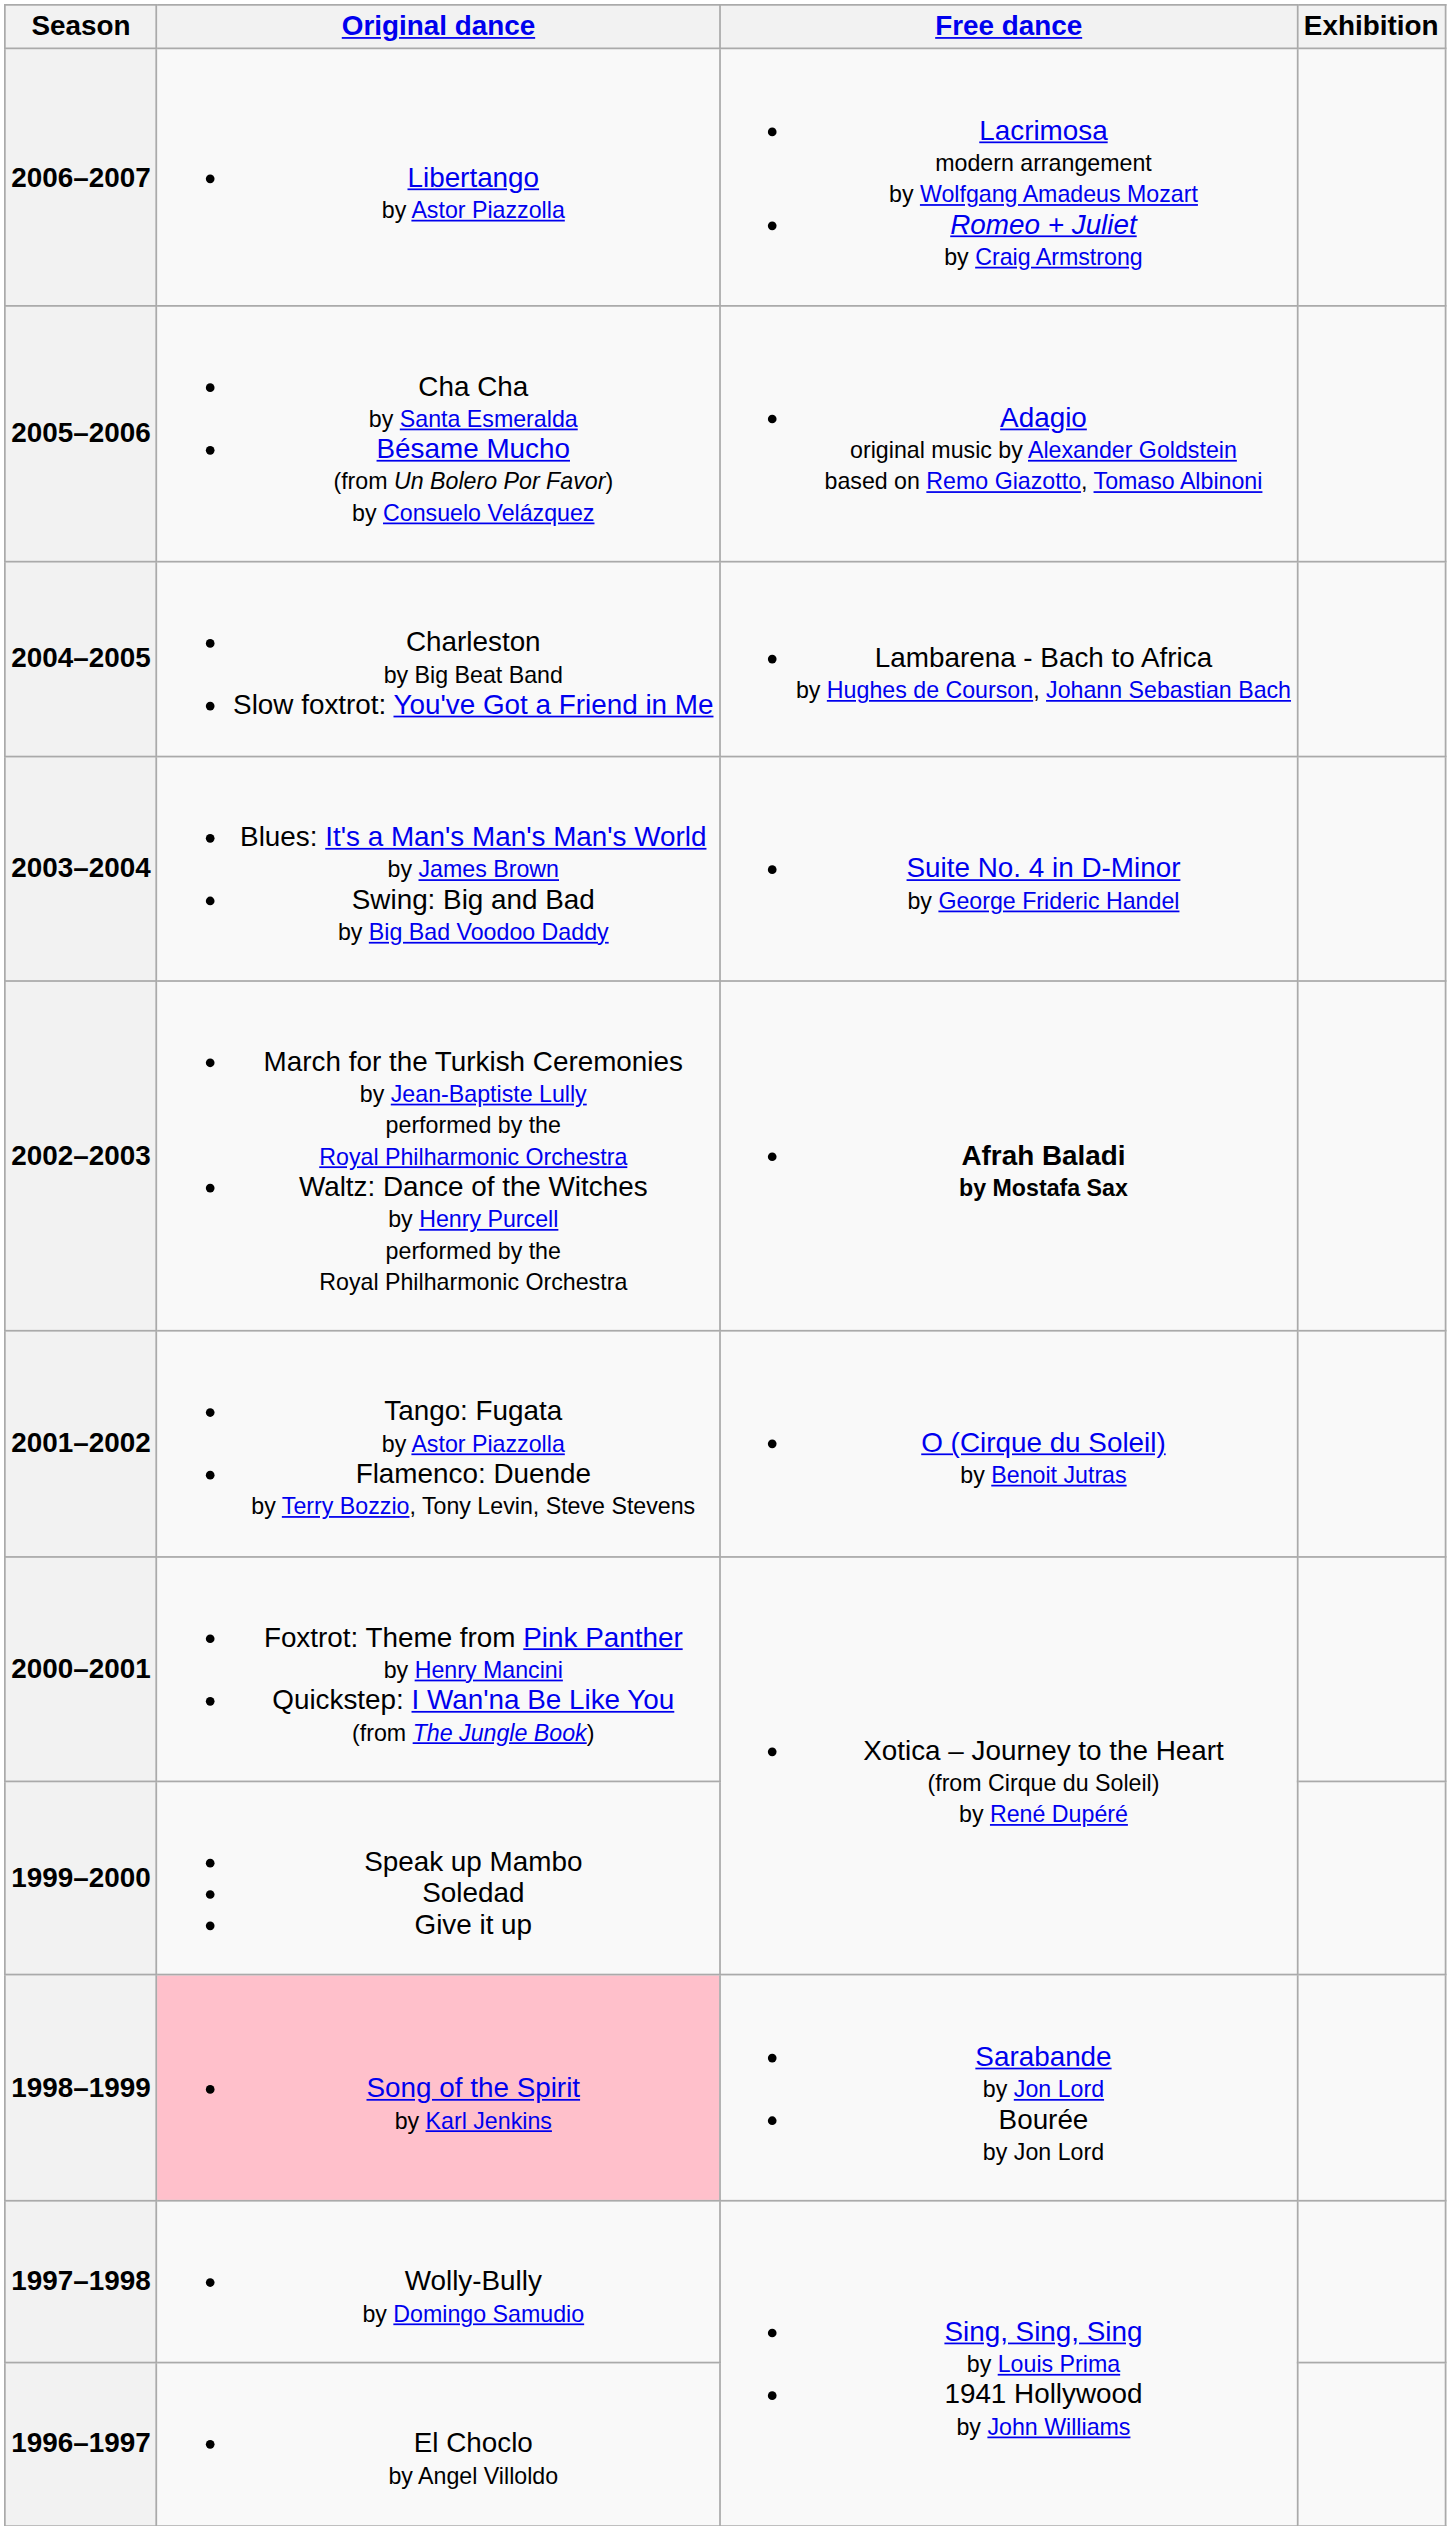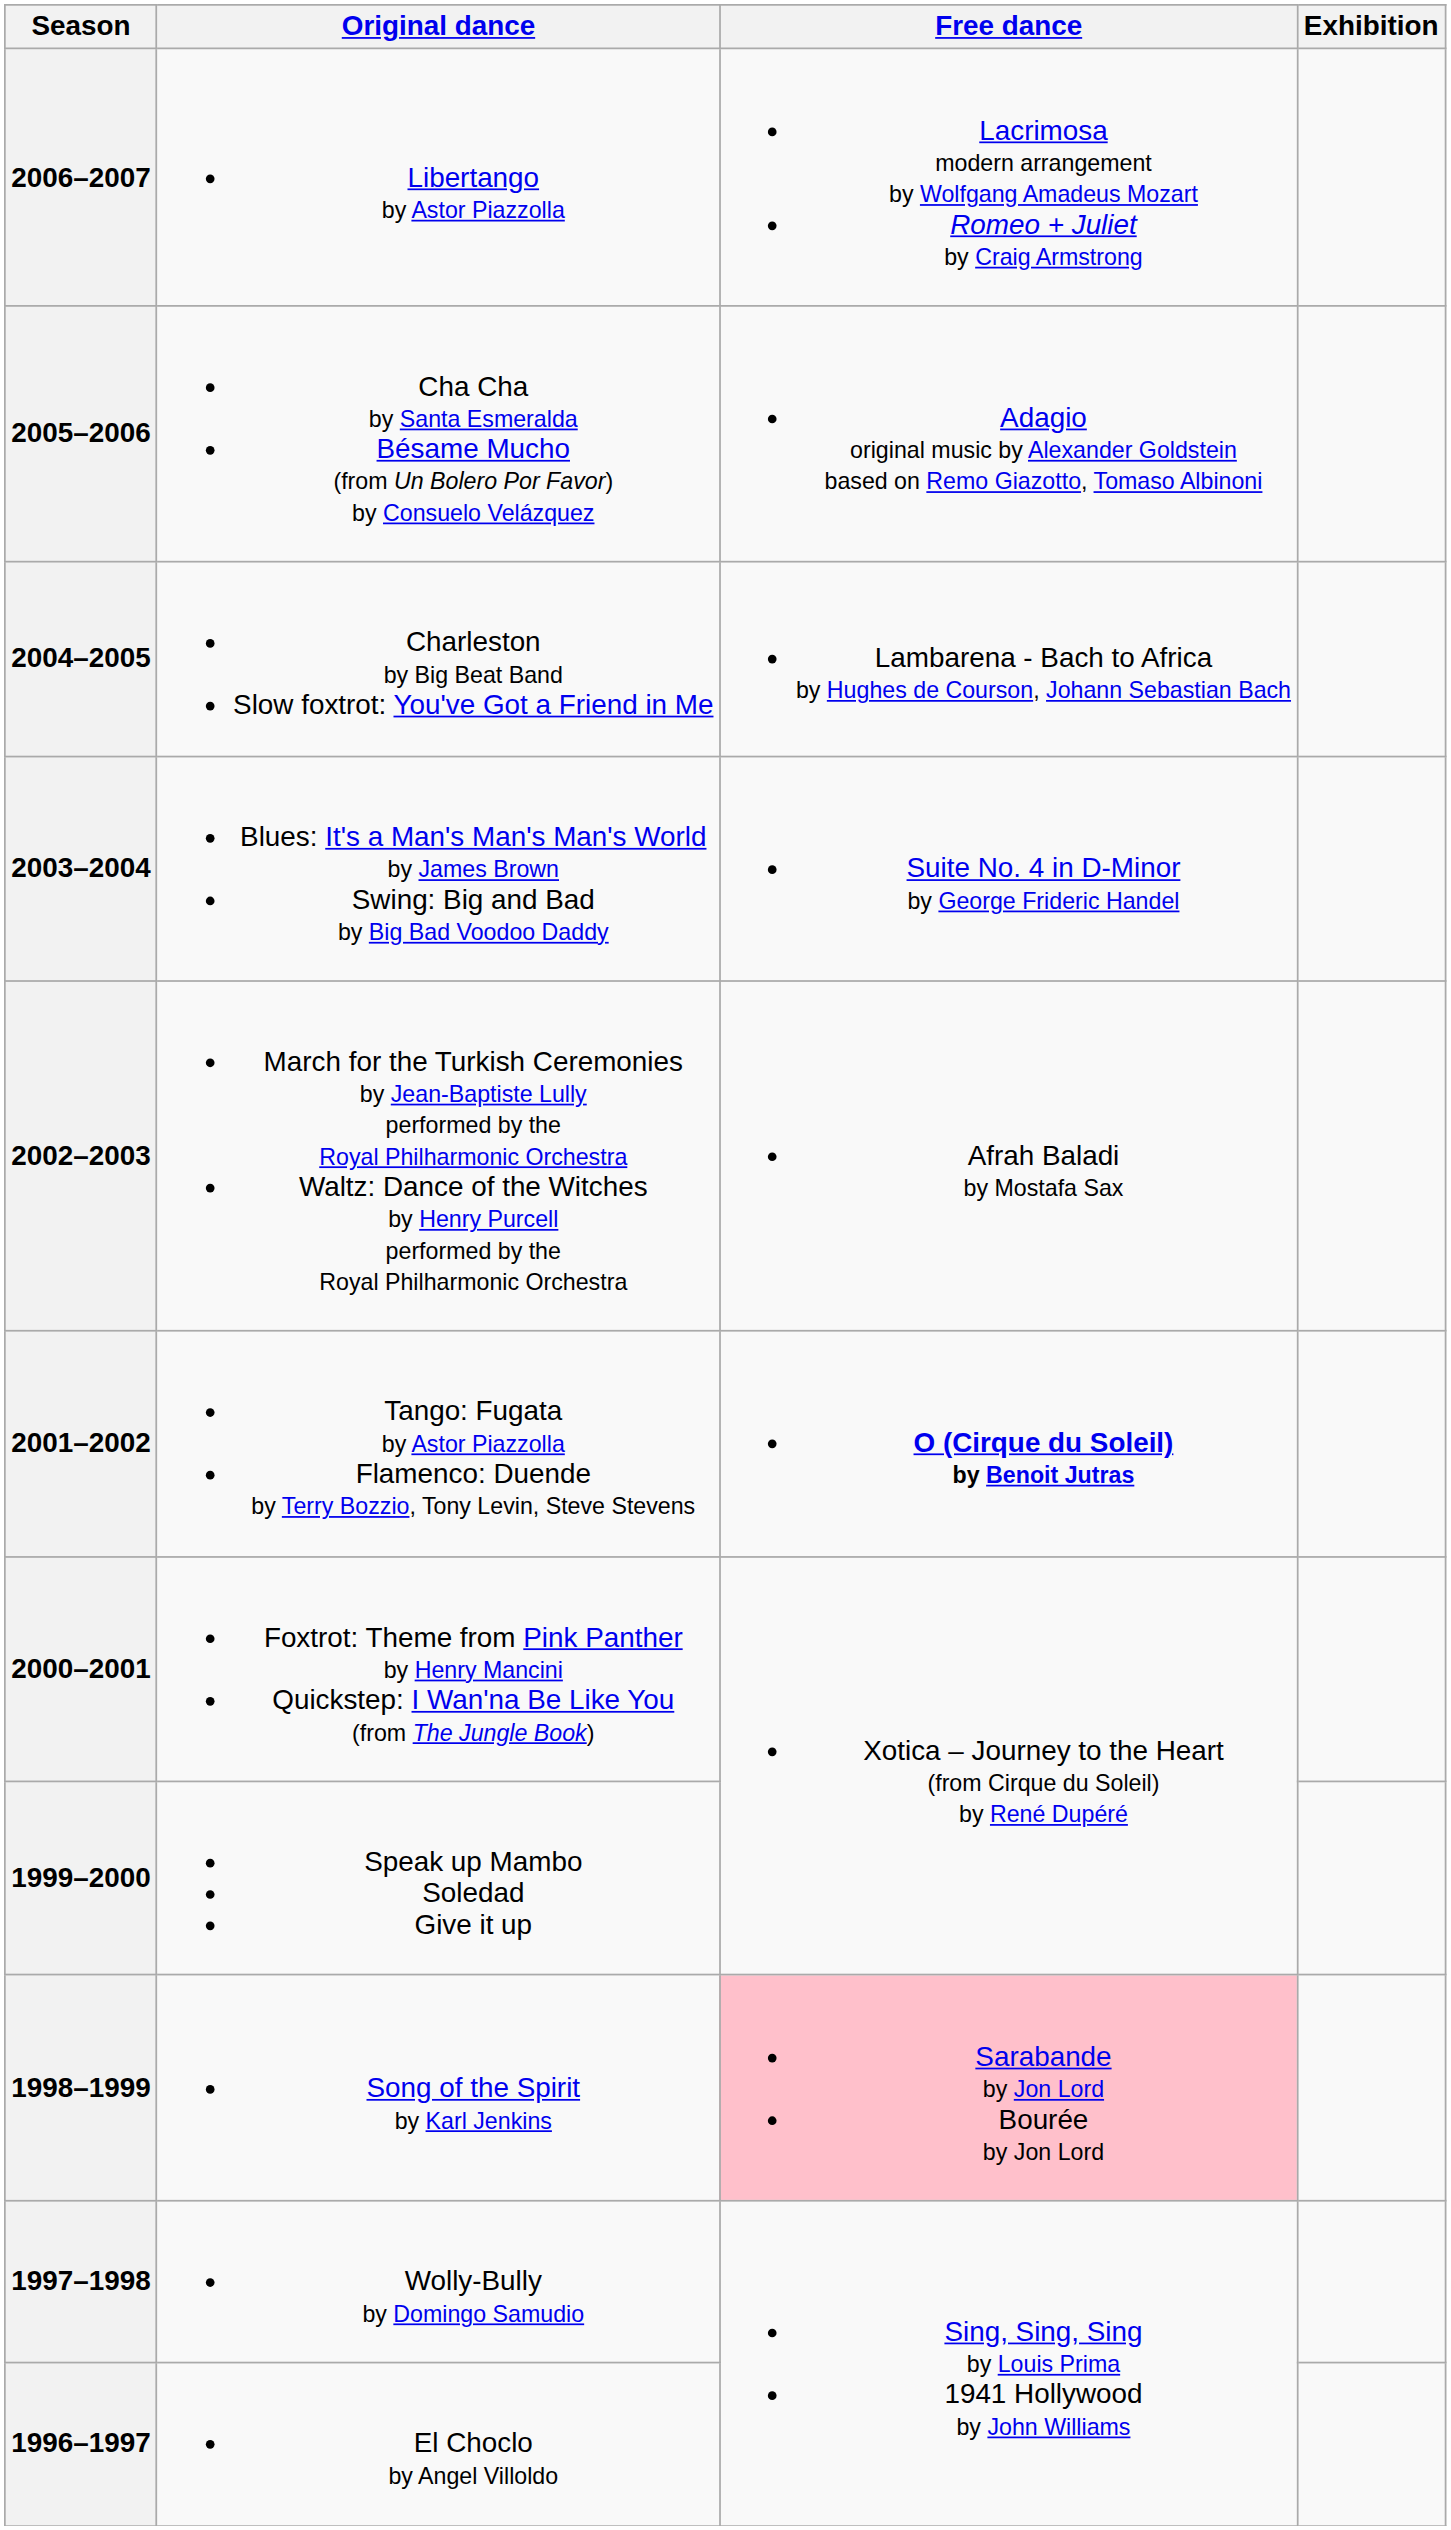2002–2003 | Free dance: bold -> normal
2001–2002 | Free dance: normal -> bold
1998–1999 | Original dance: pink background -> no background
1998–1999 | Free dance: no background -> pink background
